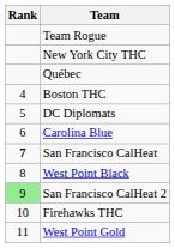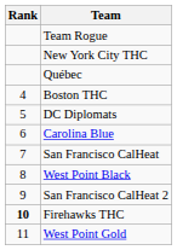San Francisco CalHeat | Rank: bold -> normal
San Francisco CalHeat 2 | Rank: lightgreen background -> no background
Firehawks THC | Rank: normal -> bold
